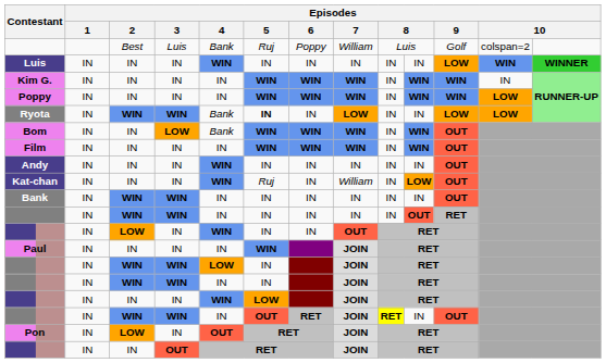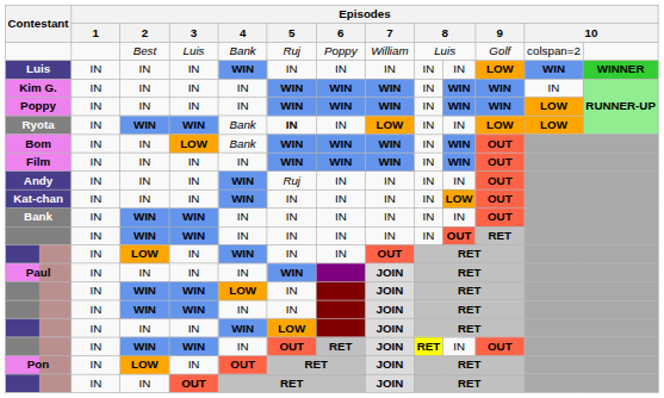Andy | Episodes / 5: IN -> Ruj
Kat-chan | Episodes / 5: Ruj -> IN
Kat-chan | Episodes / 7: William -> IN
